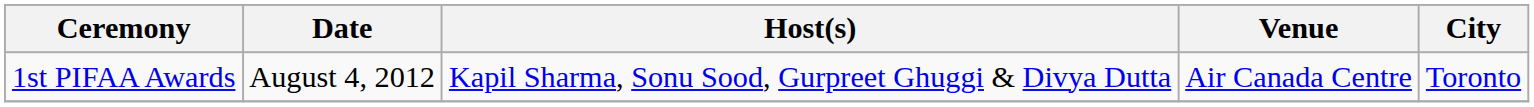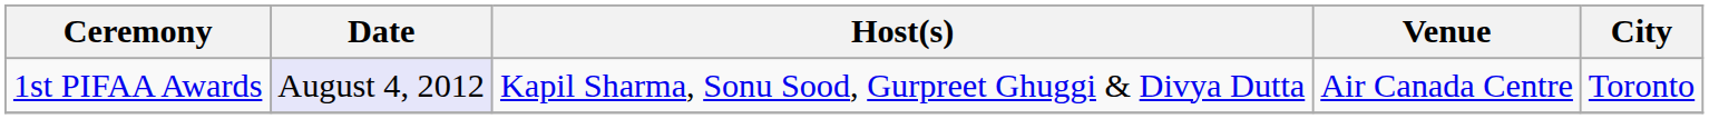1st PIFAA Awards | Date: no background -> lavender background
